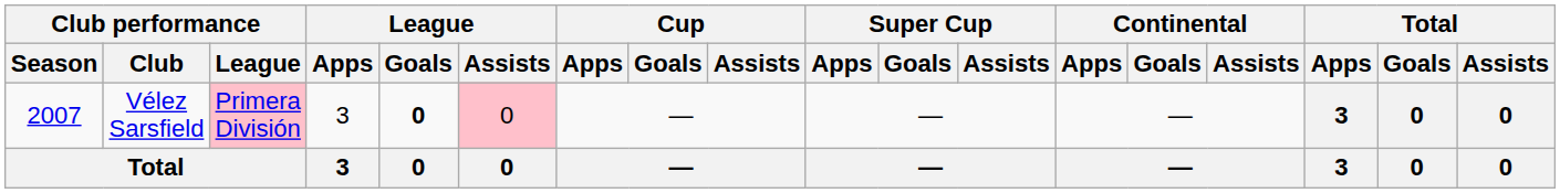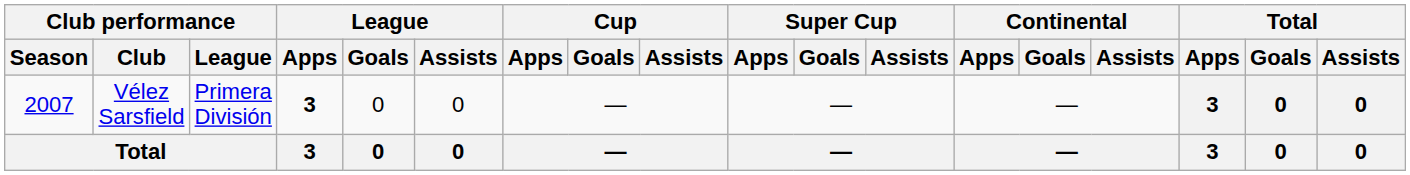Vélez Sarsfield | Club performance / League: pink background -> no background
Vélez Sarsfield | League / Apps: normal -> bold
Vélez Sarsfield | League / Goals: bold -> normal
Vélez Sarsfield | League / Assists: pink background -> no background
